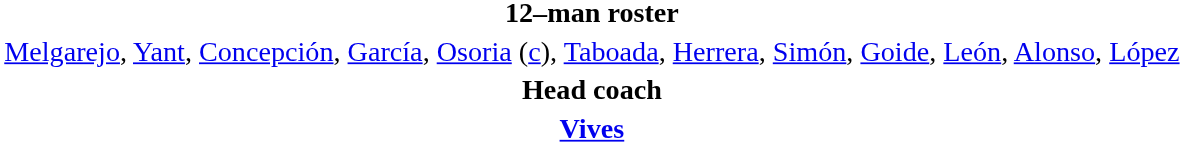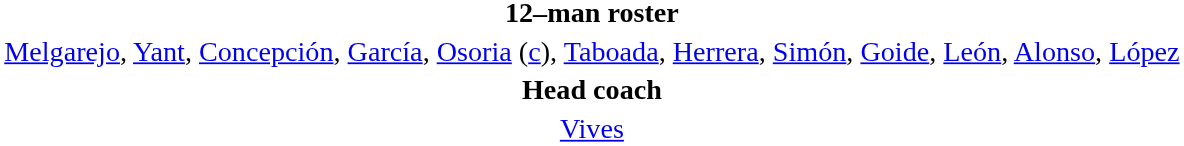row 4 | column 1: bold -> normal
